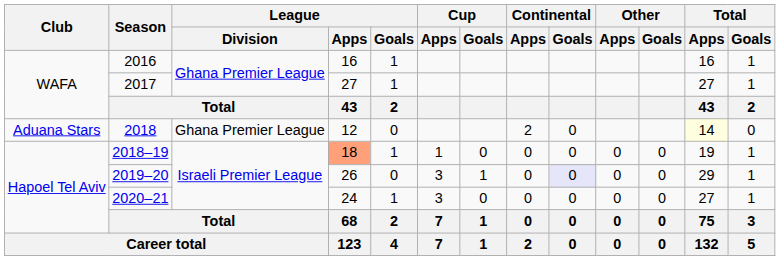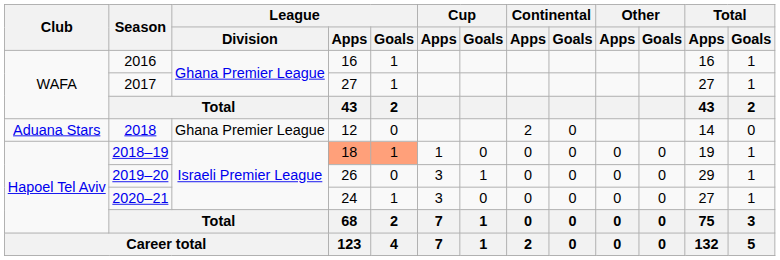2018 | Total / Apps: lightyellow background -> no background
2018–19 | League / Goals: no background -> lightsalmon background
2019–20 | Continental / Goals: lavender background -> no background
